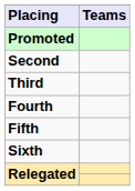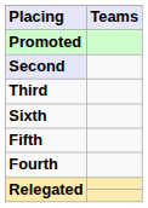row 3 | Placing: no background -> lavender background
row 5 | Placing: Fourth -> Sixth
row 7 | Placing: Sixth -> Fourth
